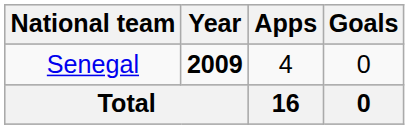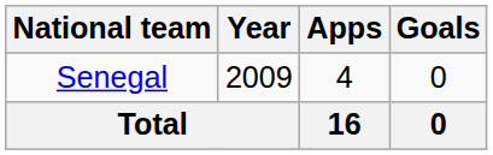Senegal | Year: bold -> normal
